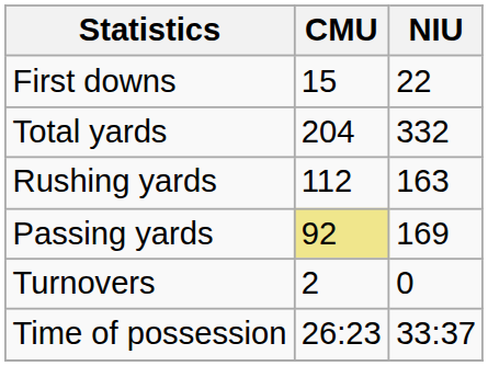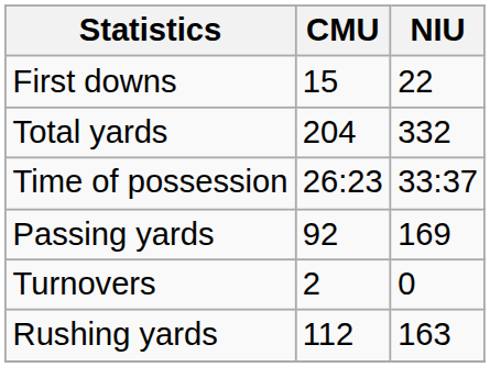rows swapped: Rushing yards <-> Time of possession
Passing yards | CMU: khaki background -> no background
